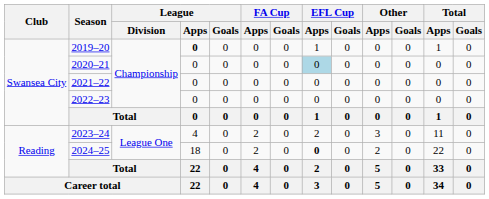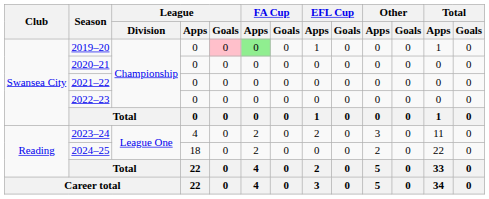2019–20 | League / Apps: bold -> normal
2019–20 | League / Goals: no background -> pink background
2019–20 | FA Cup / Apps: no background -> lightgreen background
2020–21 | EFL Cup / Apps: lightblue background -> no background
2024–25 | EFL Cup / Apps: bold -> normal
